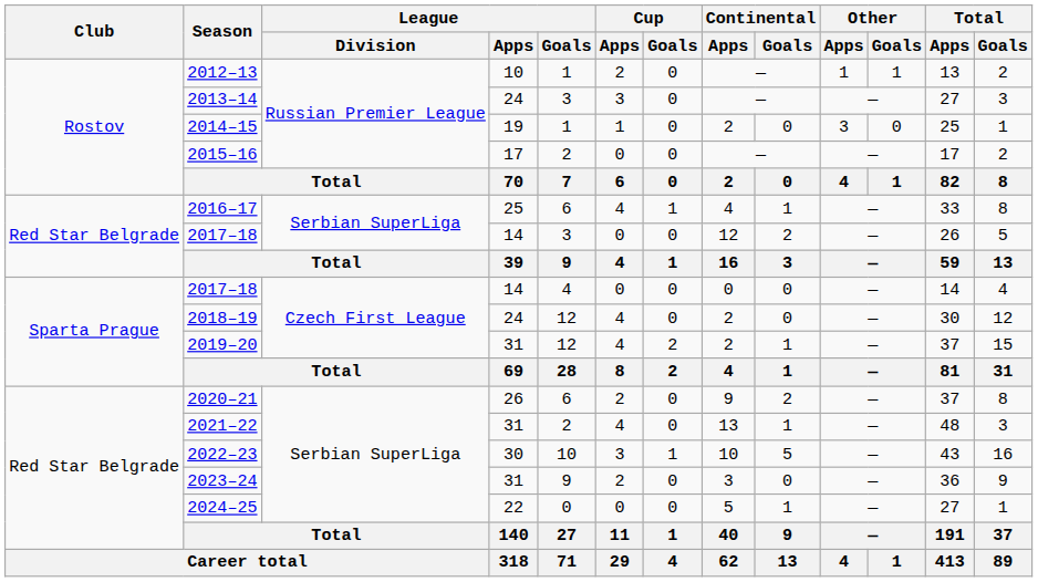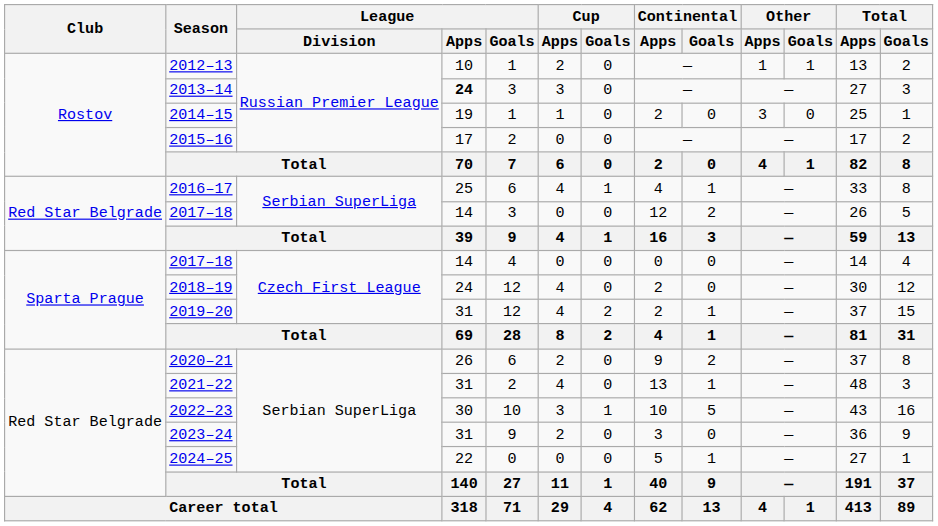2013–14 | League / Apps: normal -> bold
